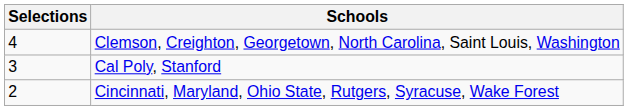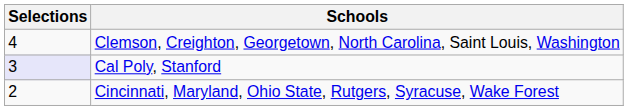Cal Poly, Stanford | Selections: no background -> lavender background
